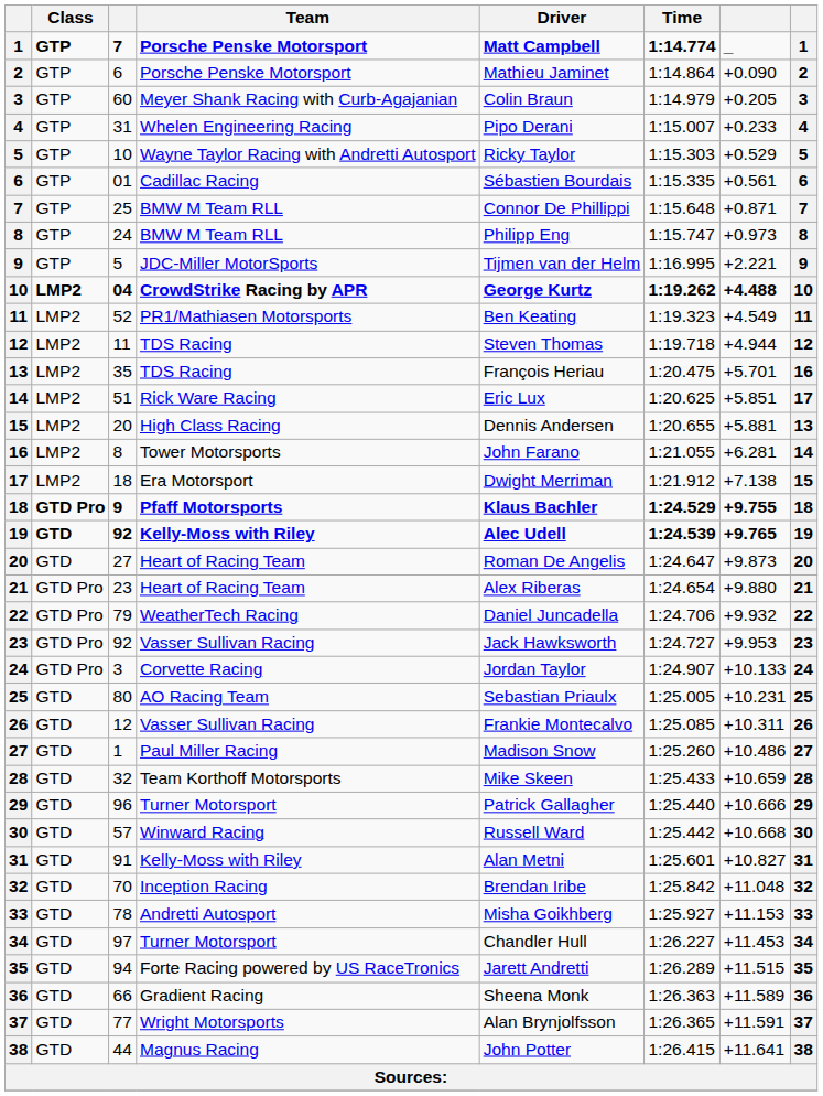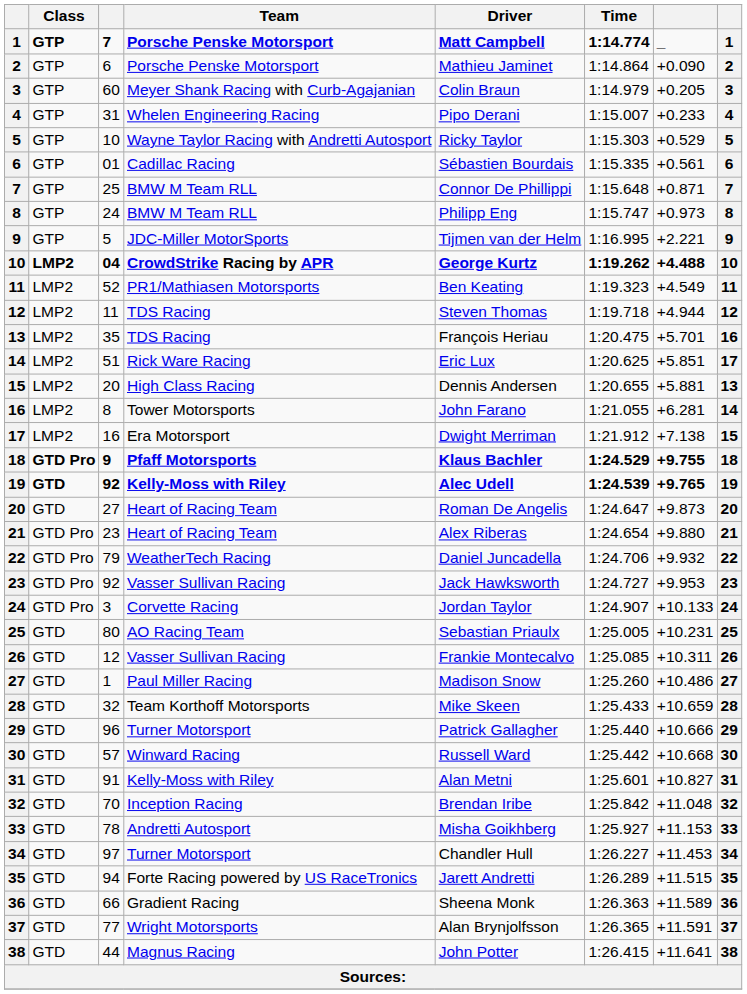row 18 | column 3: 18 -> 16
